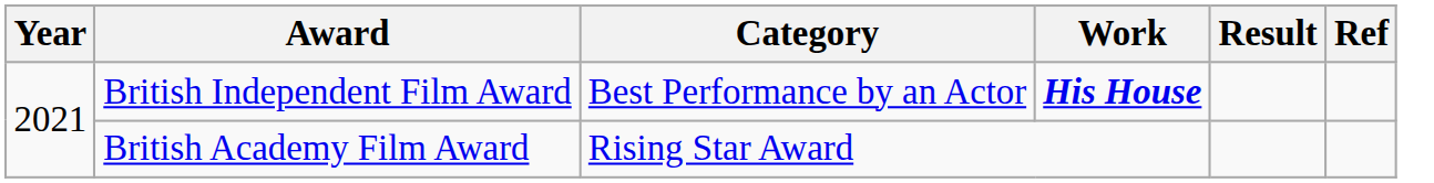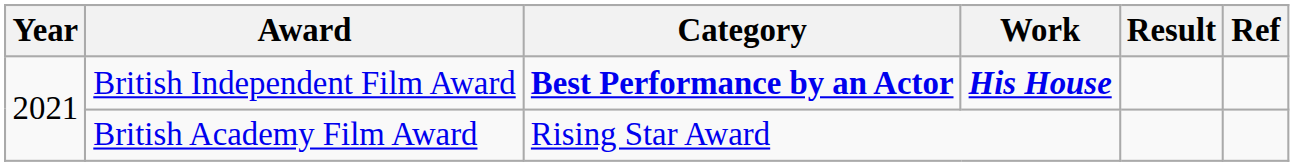British Independent Film Award | Category: normal -> bold
